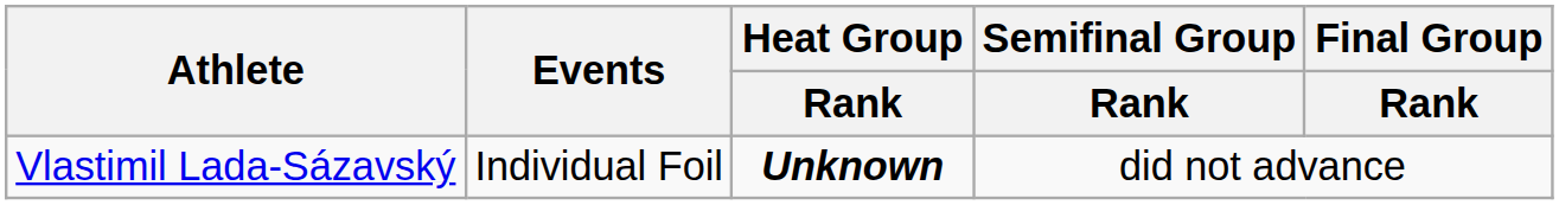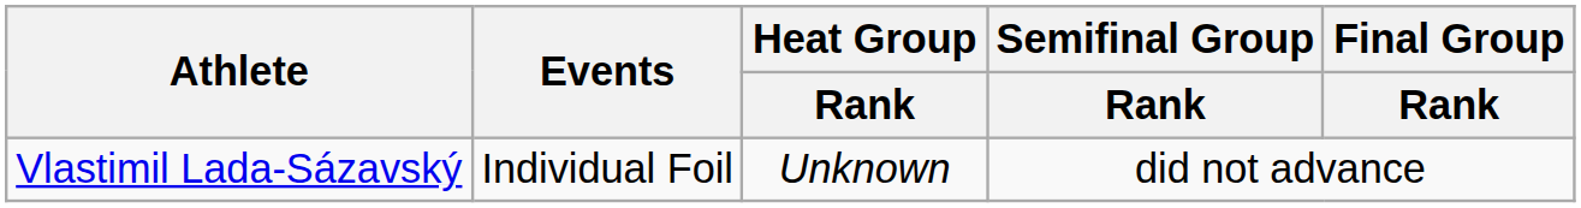Vlastimil Lada-Sázavský | Heat Group / Rank: bold -> normal
